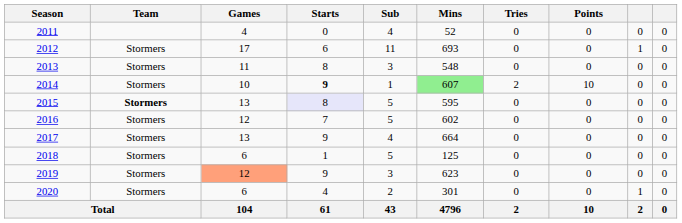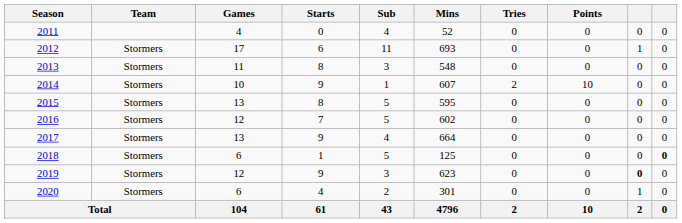2014 | Starts: bold -> normal
2014 | Mins: lightgreen background -> no background
2015 | Team: bold -> normal
2015 | Starts: lavender background -> no background
2018 | column 10: normal -> bold
2019 | Games: lightsalmon background -> no background
2019 | column 9: normal -> bold
